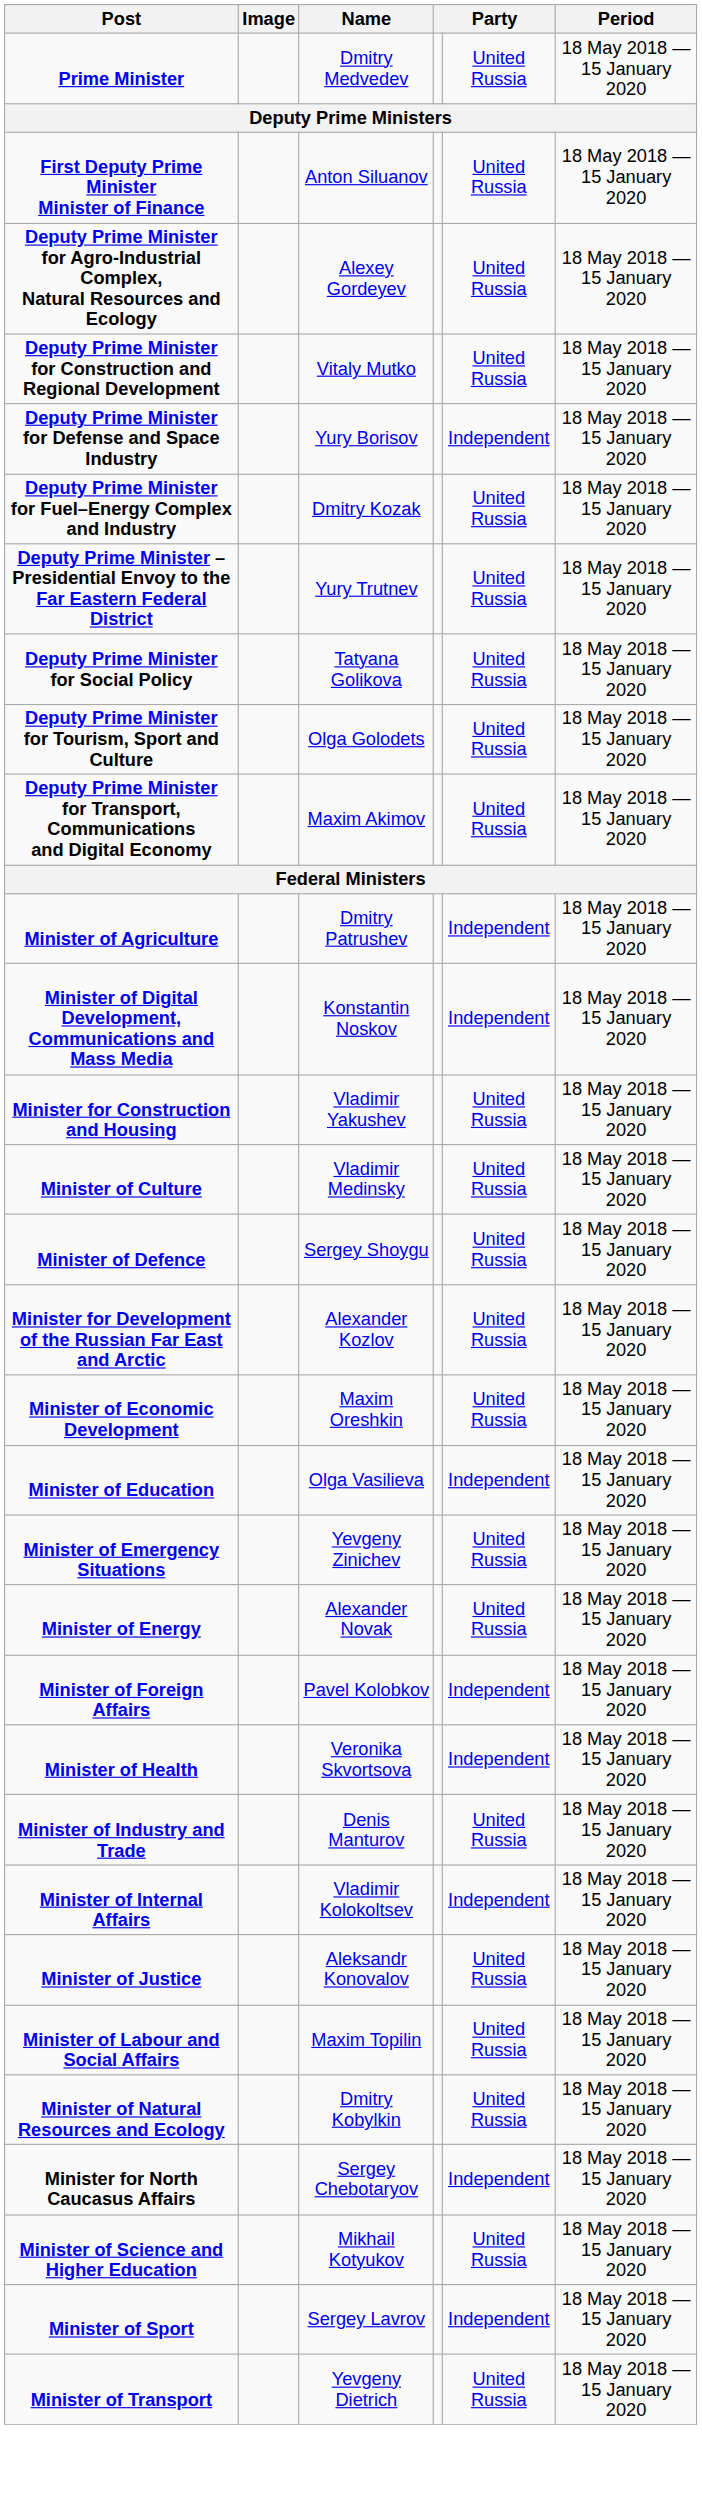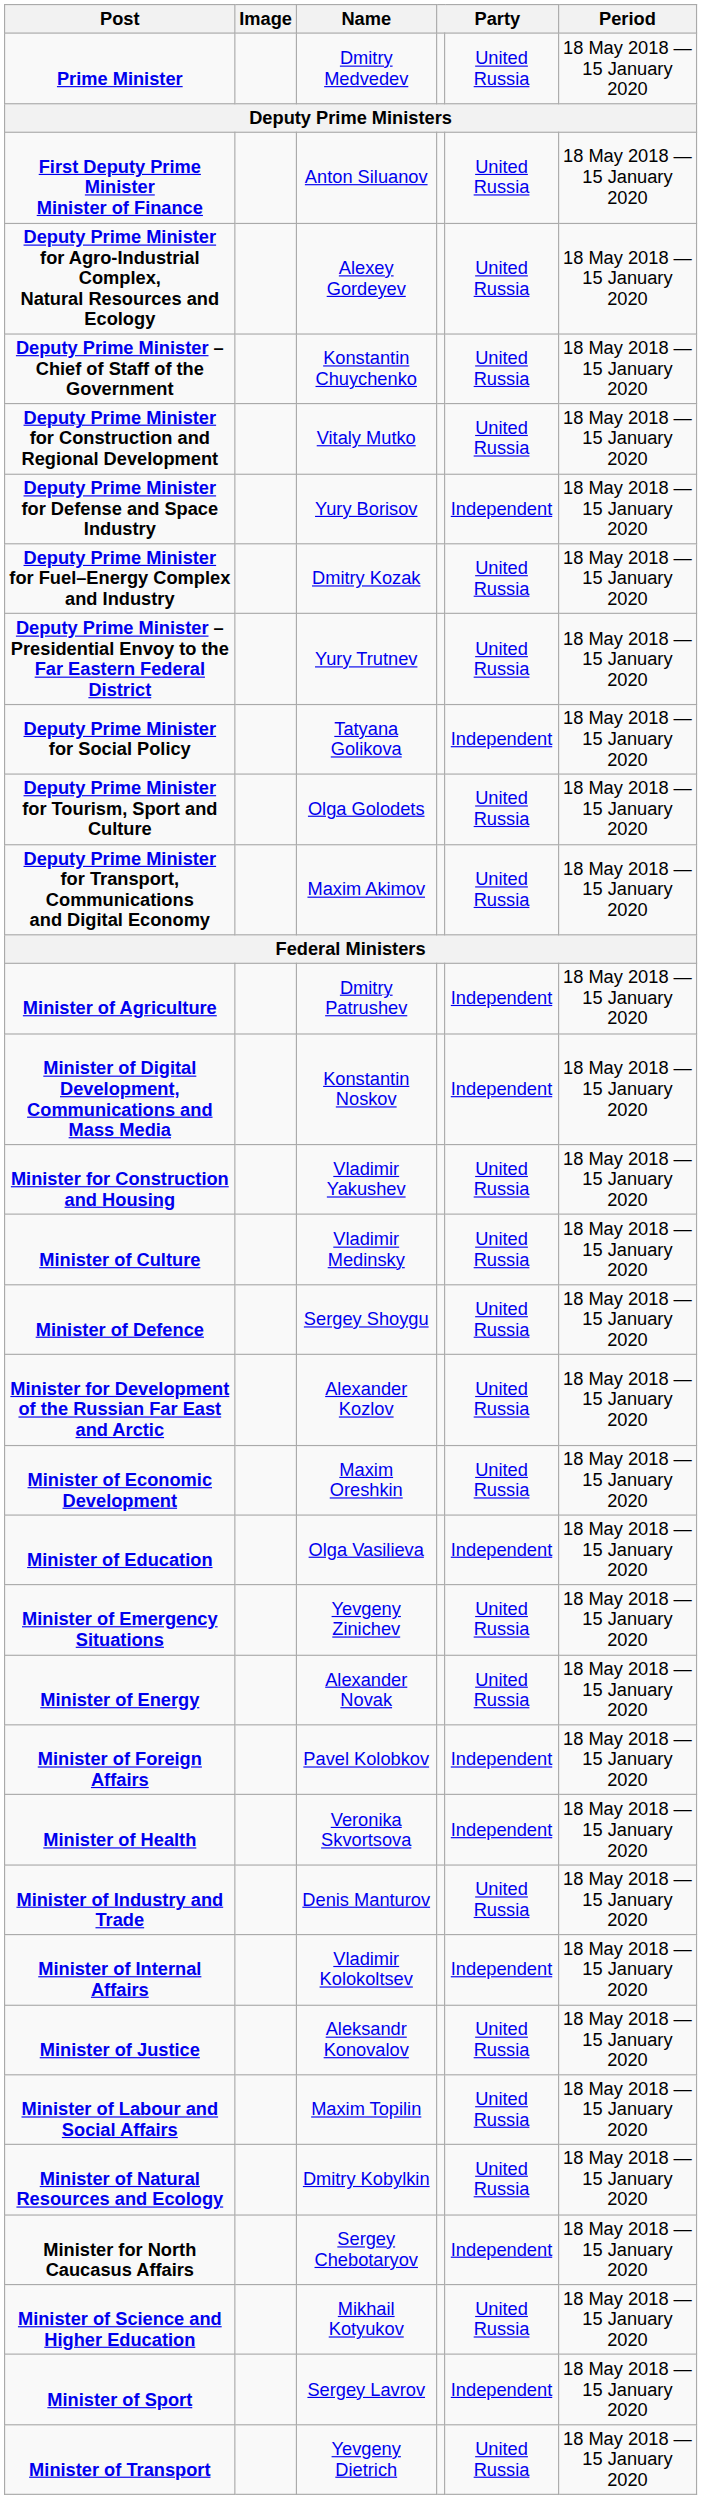+ row: Deputy Prime Minister – Chief of Staff of the Government | Konstantin Chuychenko | United Russia | 18 May 2018 — 15 January 2020
Deputy Prime Minister for Social Policy | column 5: United Russia -> Independent
